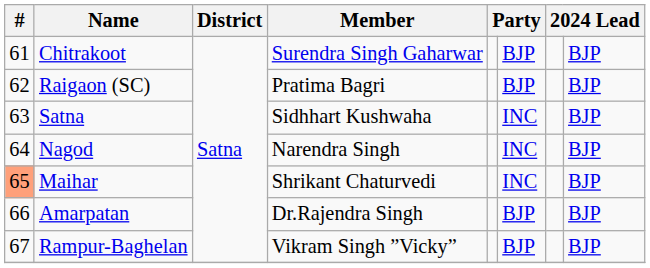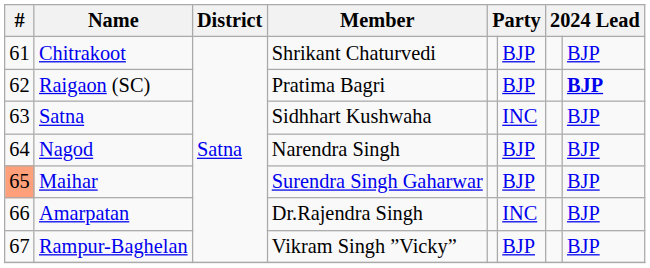Chitrakoot | Member: Surendra Singh Gaharwar -> Shrikant Chaturvedi
Raigaon (SC) | column 8: normal -> bold
Nagod | column 6: INC -> BJP
Maihar | Member: Shrikant Chaturvedi -> Surendra Singh Gaharwar
Maihar | column 6: INC -> BJP
Amarpatan | column 6: BJP -> INC
